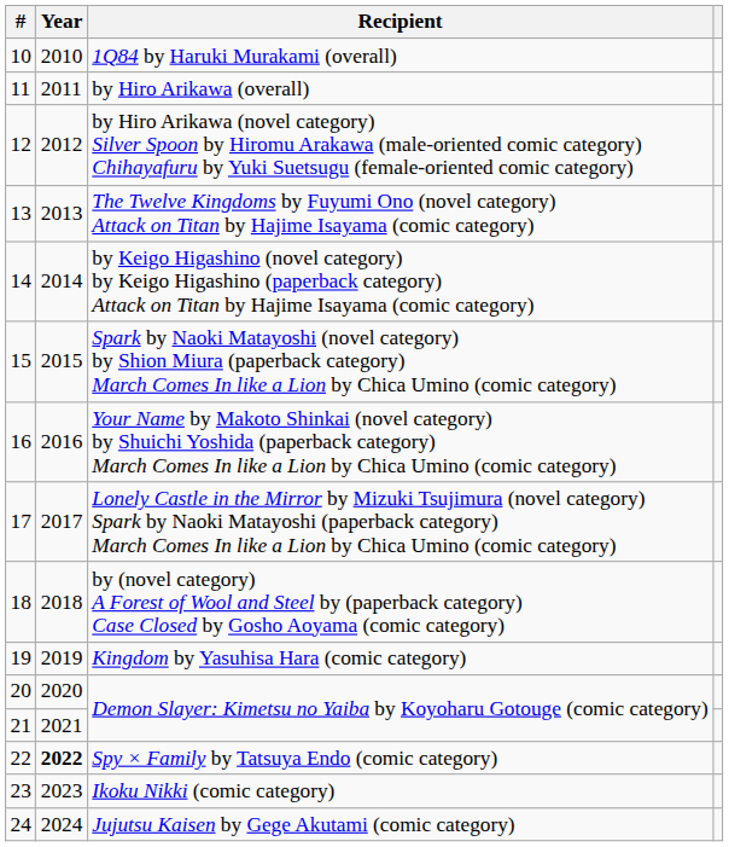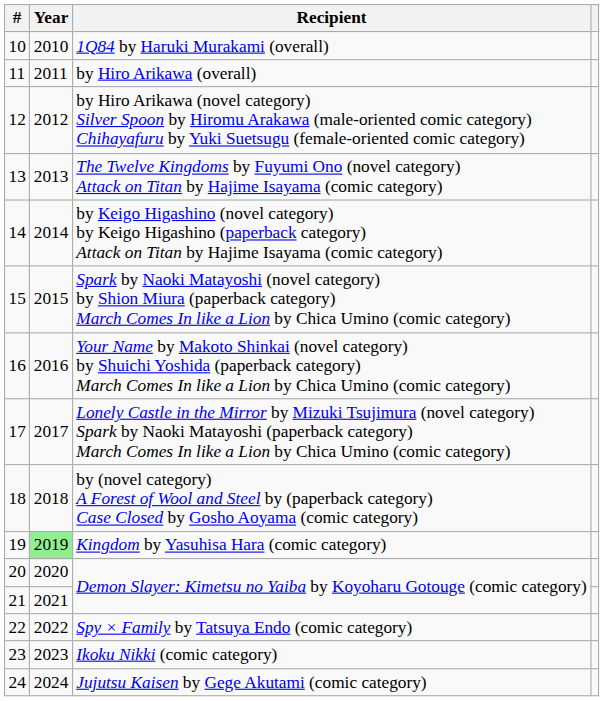Kingdom by Yasuhisa Hara (comic category) | Year: no background -> lightgreen background
Spy × Family by Tatsuya Endo (comic category) | Year: bold -> normal
